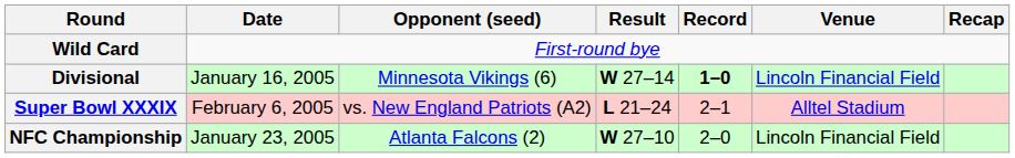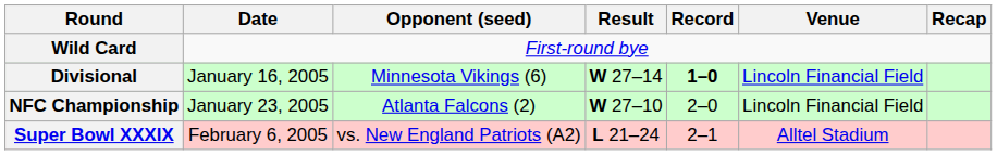rows swapped: NFC Championship <-> Super Bowl XXXIX
